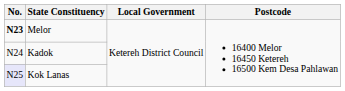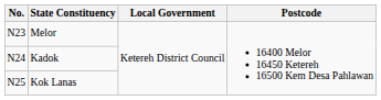Melor | No.: bold -> normal
Kok Lanas | No.: lavender background -> no background
